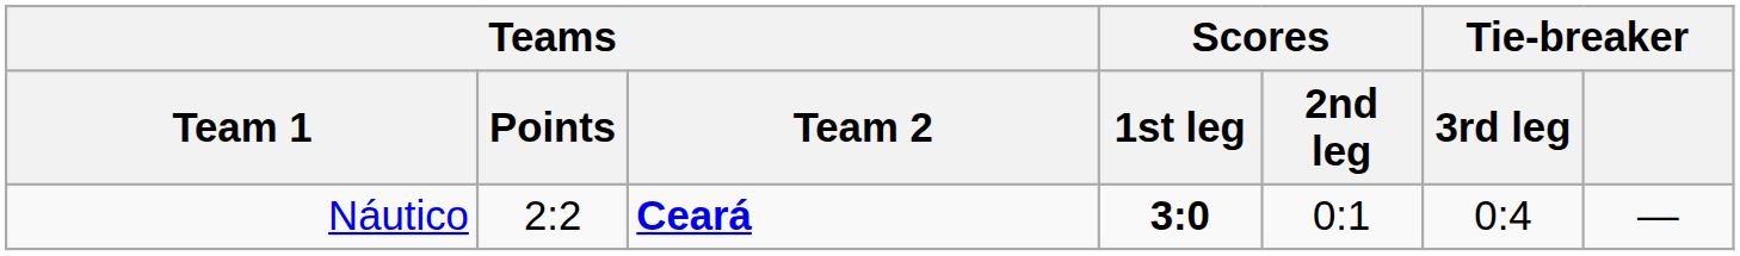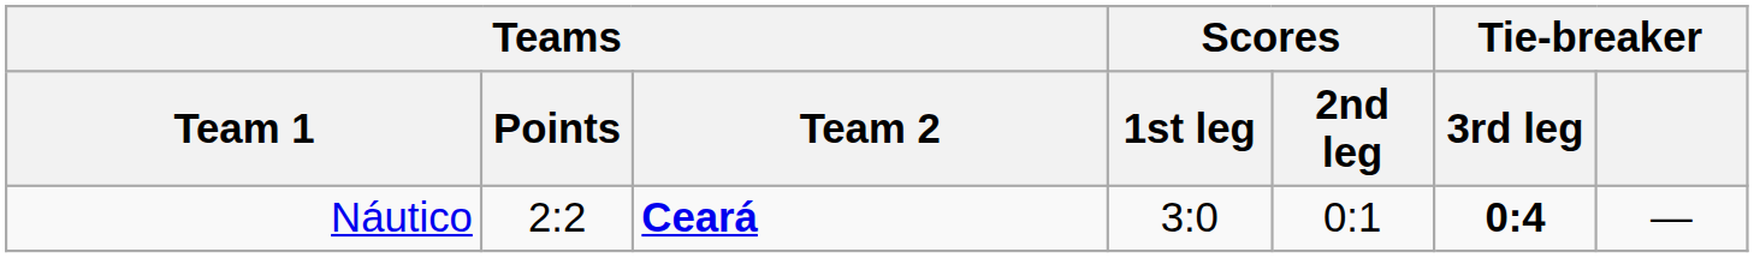Náutico | Scores / 1st leg: bold -> normal
Náutico | Tie-breaker / 3rd leg: normal -> bold
